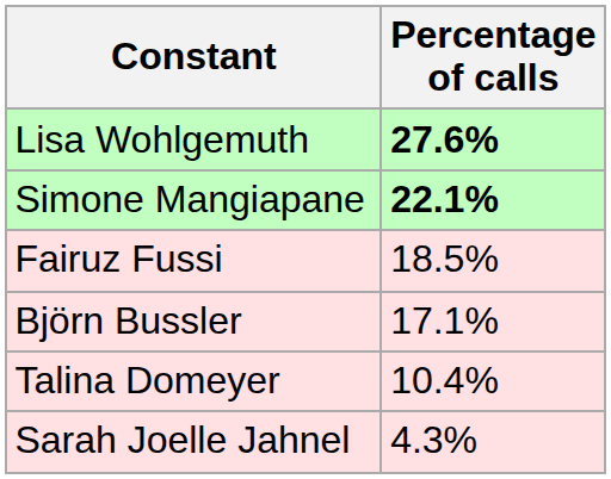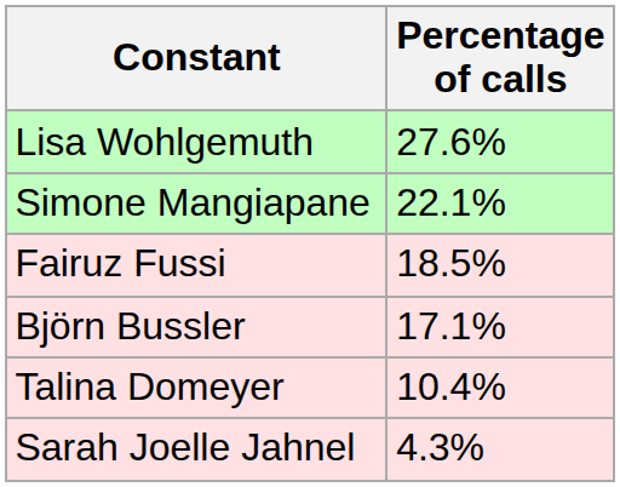Lisa Wohlgemuth | Percentage of calls: bold -> normal
Simone Mangiapane | Percentage of calls: bold -> normal
